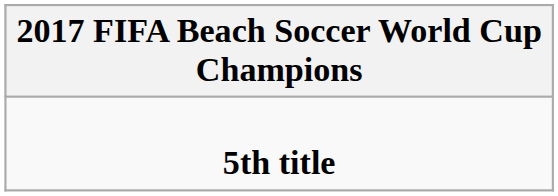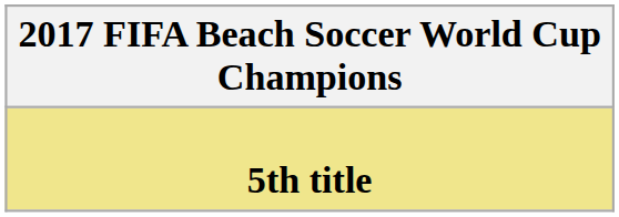row 2 | column 1: no background -> khaki background
